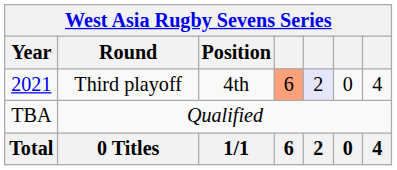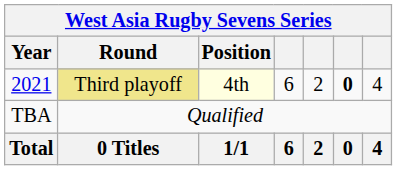2021 | Round: no background -> khaki background
2021 | Position: no background -> lightyellow background
2021 | column 4: lightsalmon background -> no background
2021 | column 5: lavender background -> no background
2021 | column 6: normal -> bold
